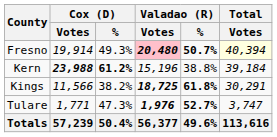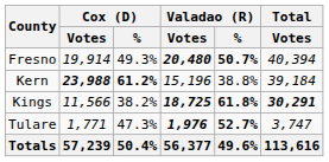Fresno | Valadao (R) / Votes: pink background -> no background
Fresno | Total / Votes: lightyellow background -> no background
Kings | Total / Votes: normal -> bold
